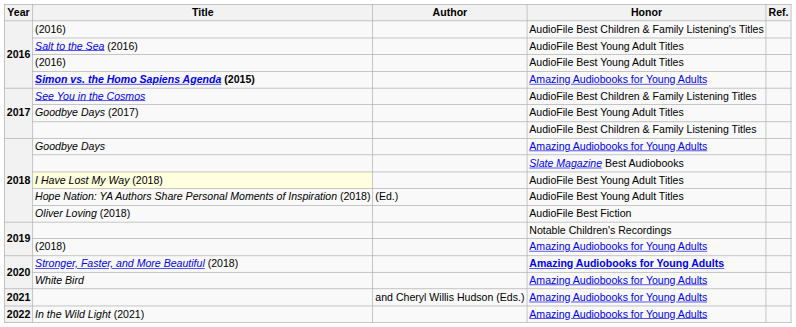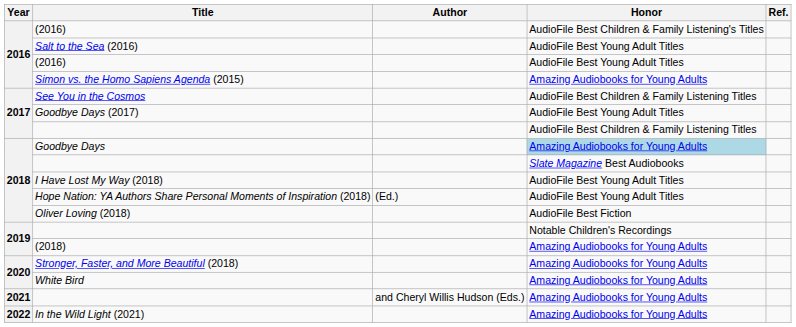Simon vs. the Homo Sapiens Agenda (2015) | Title: bold -> normal
Goodbye Days | Honor: no background -> lightblue background
I Have Lost My Way (2018) | Title: lightyellow background -> no background
Stronger, Faster, and More Beautiful (2018) | Honor: bold -> normal
